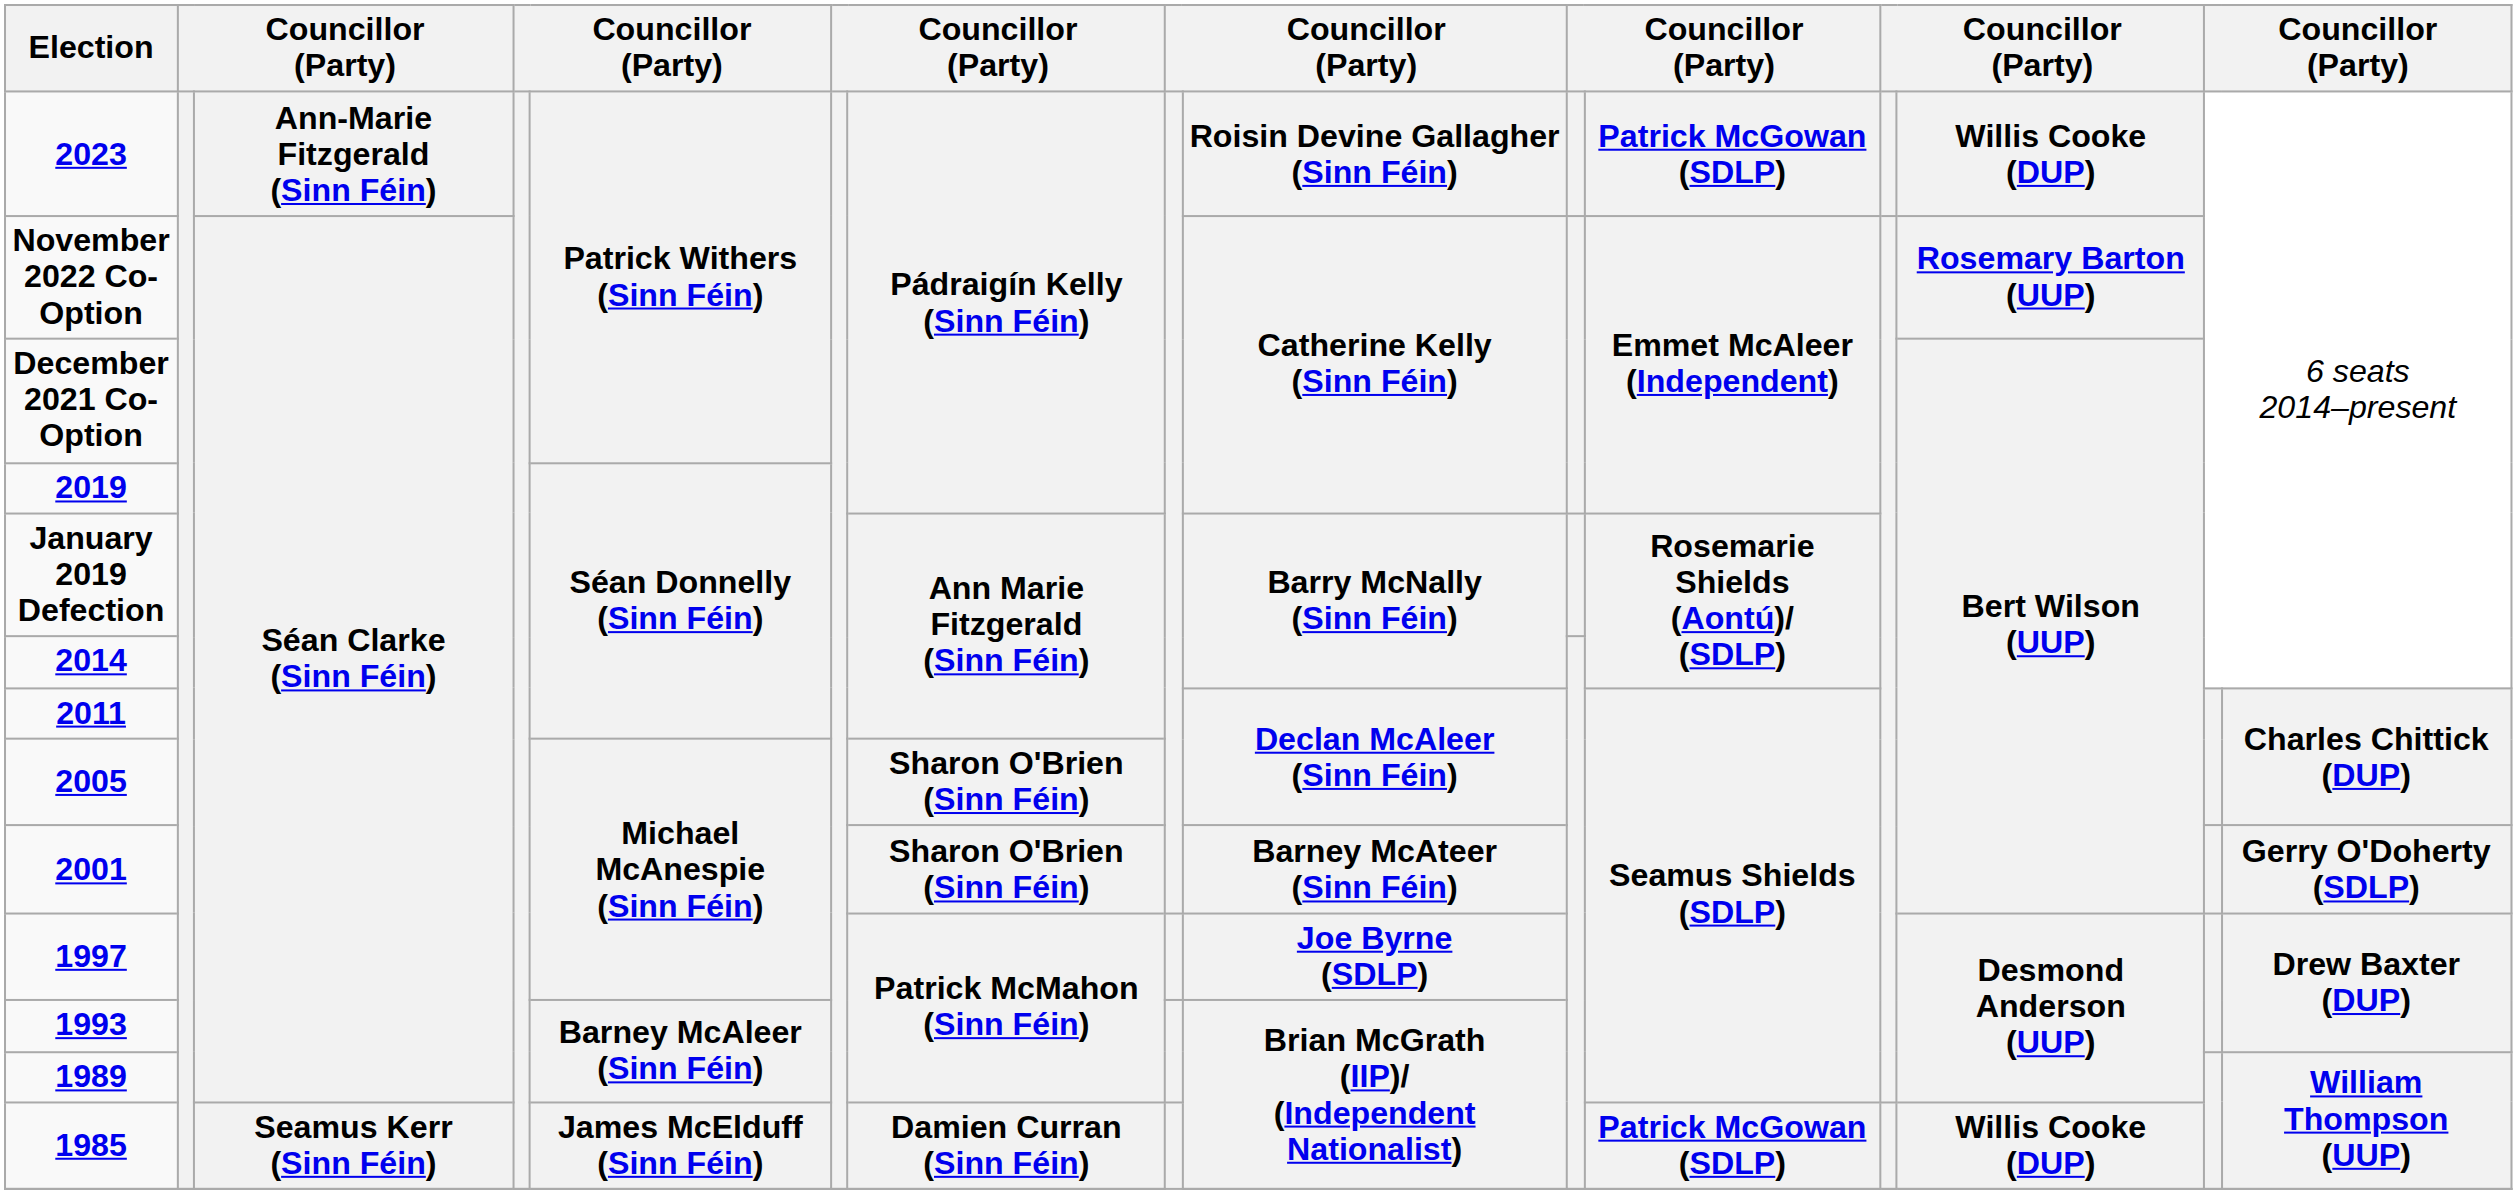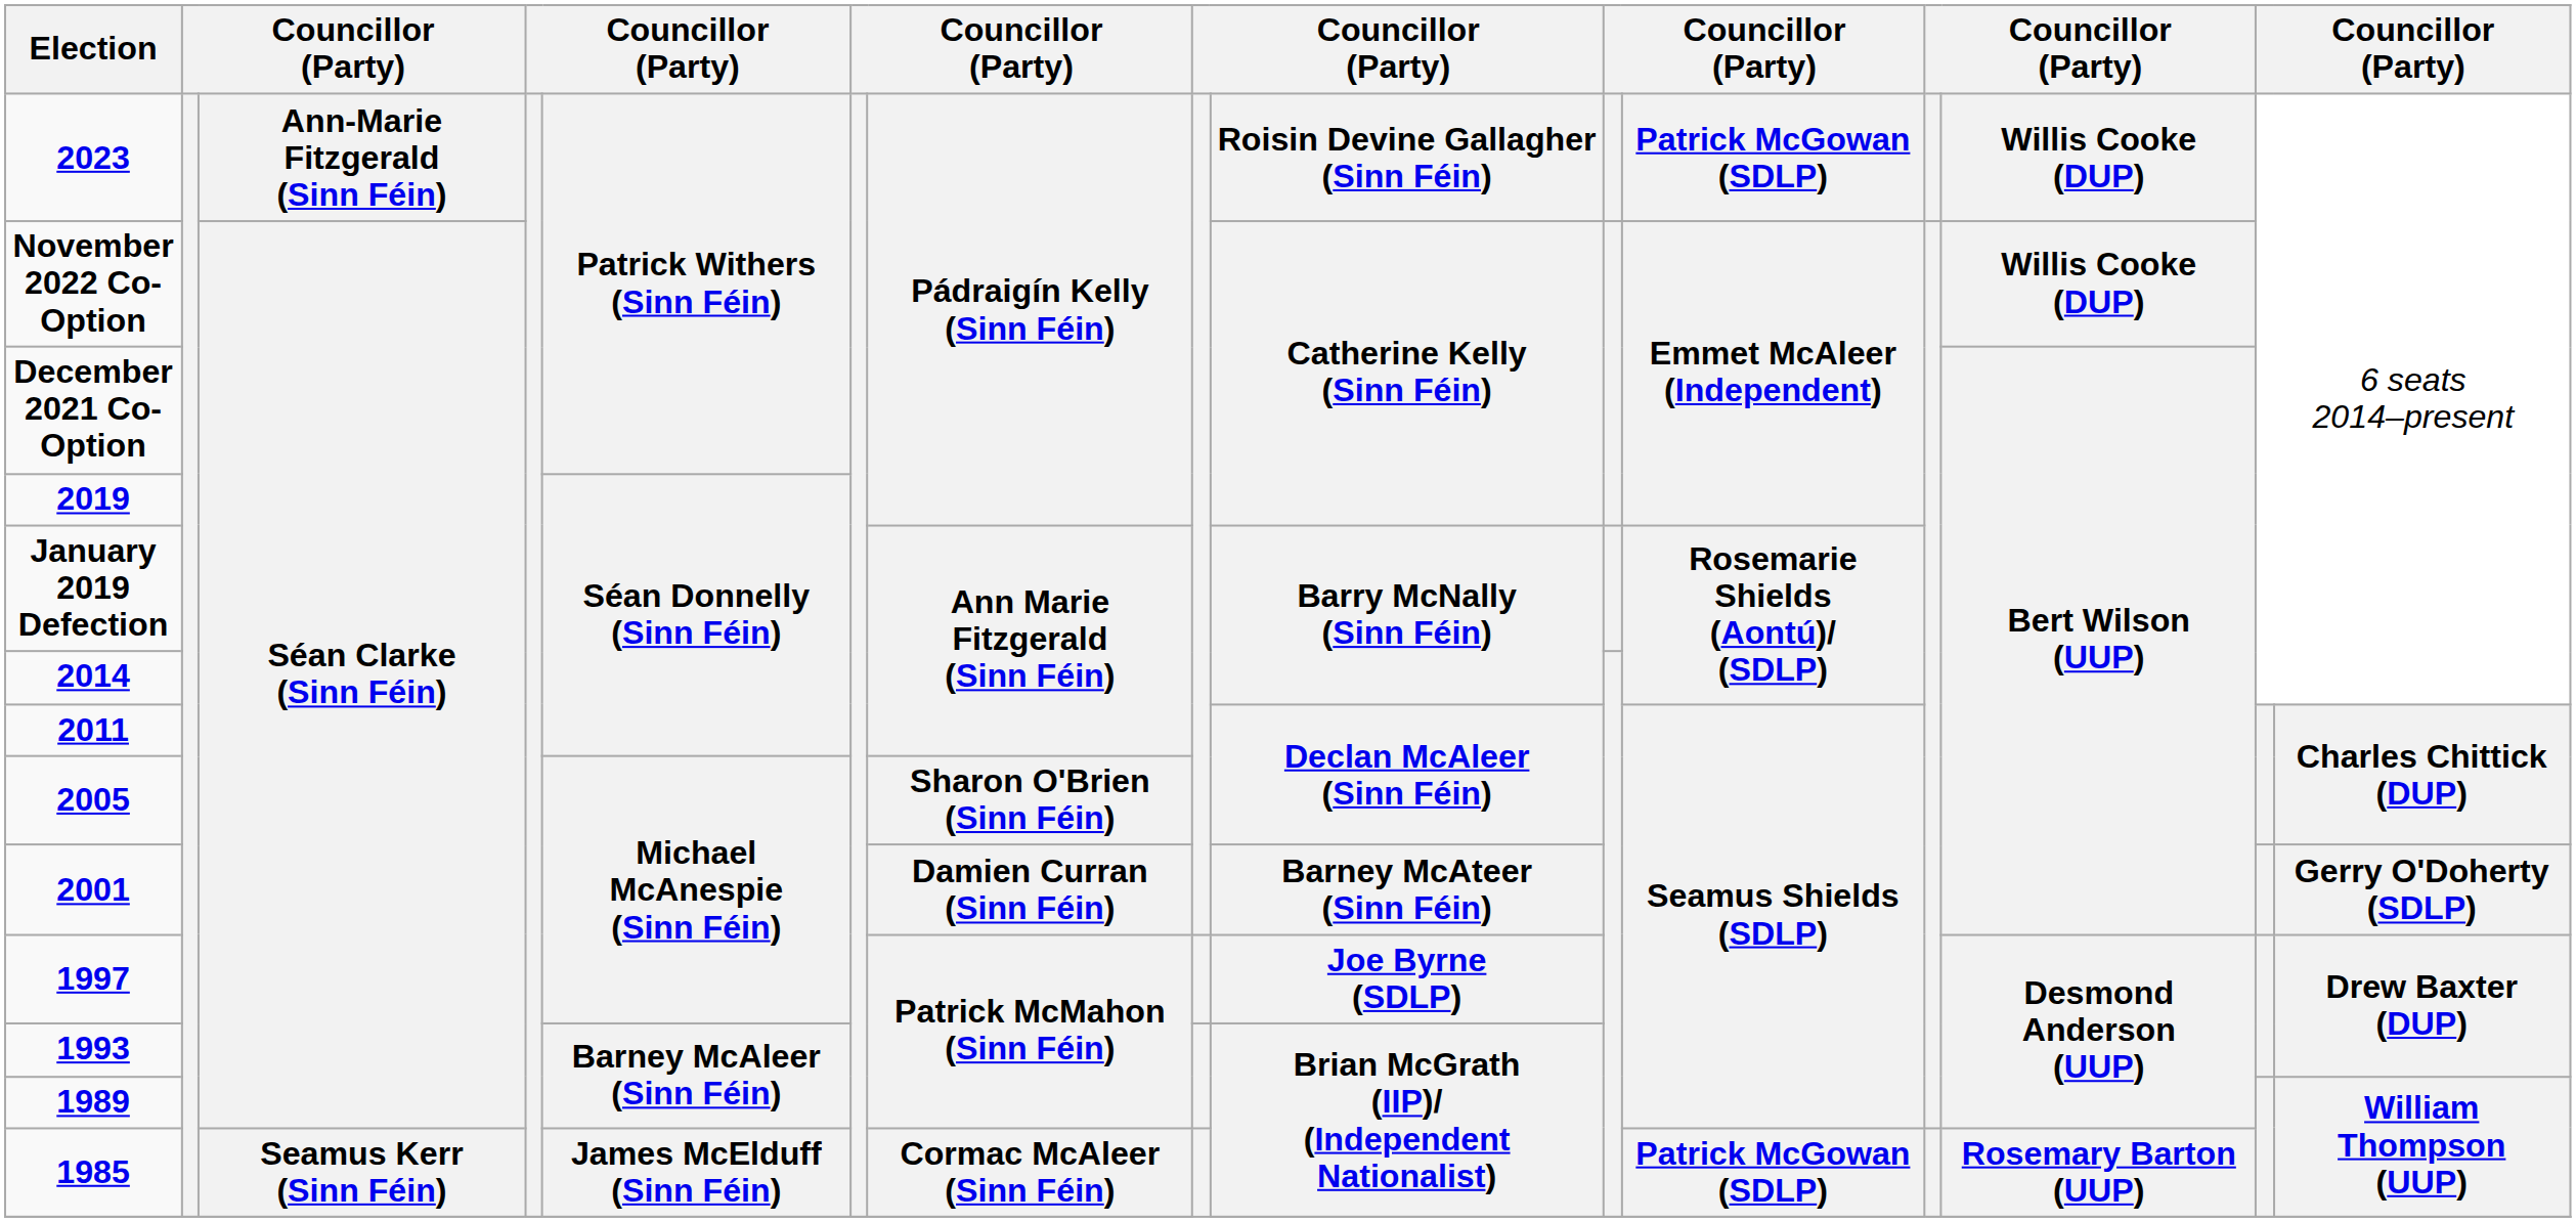November 2022 Co-Option | column 13: Rosemary Barton (UUP) -> Willis Cooke (DUP)
2001 | column 7: Sharon O'Brien (Sinn Féin) -> Damien Curran (Sinn Féin)
1985 | column 7: Damien Curran (Sinn Féin) -> Cormac McAleer (Sinn Féin)
1985 | column 13: Willis Cooke (DUP) -> Rosemary Barton (UUP)
